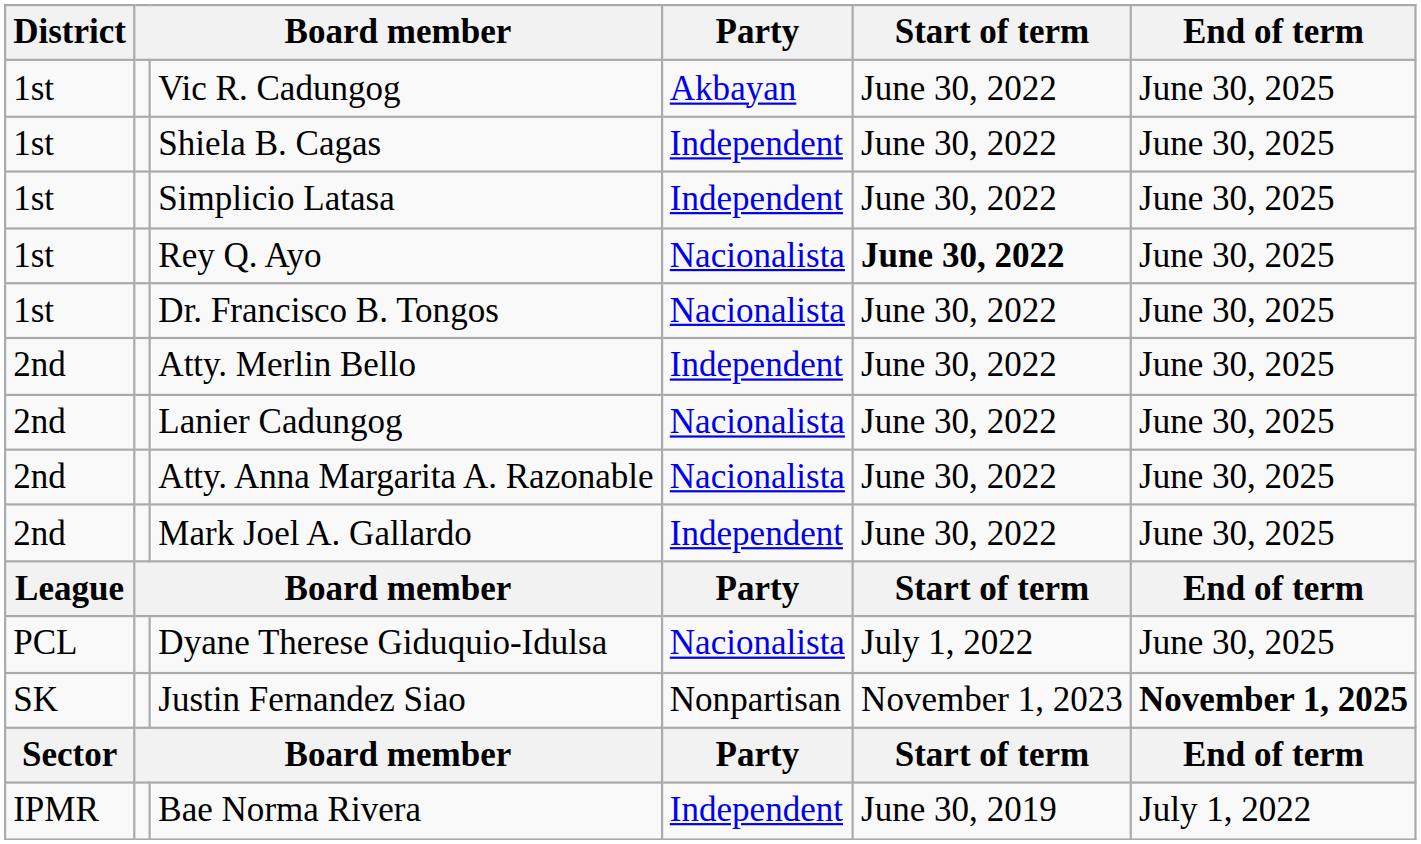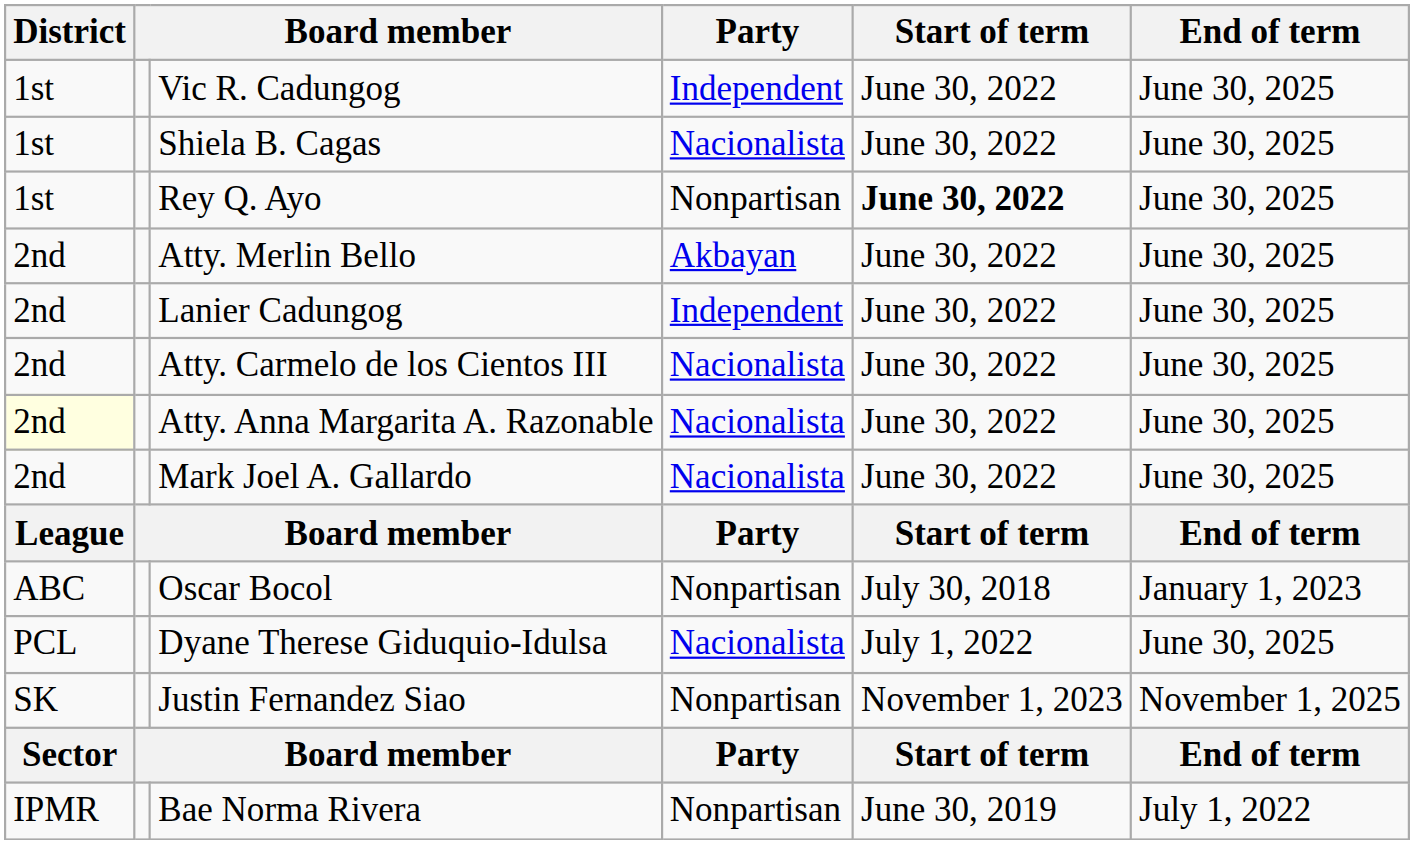Vic R. Cadungog | Party: Akbayan -> Independent
Shiela B. Cagas | Party: Independent -> Nacionalista
- row: 1st | Simplicio Latasa | Independent | June 30, 2022 | June 30, 2025
Rey Q. Ayo | Party: Nacionalista -> Nonpartisan
- row: 1st | Dr. Francisco B. Tongos | Nacionalista | June 30, 2022 | June 30, 2025
Atty. Merlin Bello | Party: Independent -> Akbayan
Lanier Cadungog | Party: Nacionalista -> Independent
+ row: 2nd | Atty. Carmelo de los Cientos III | Nacionalista | June 30, 2022 | June 30, 2025
Atty. Anna Margarita A. Razonable | District: no background -> lightyellow background
Mark Joel A. Gallardo | Party: Independent -> Nacionalista
+ row: ABC | Oscar Bocol | Nonpartisan | July 30, 2018 | January 1, 2023
Justin Fernandez Siao | End of term: bold -> normal
Bae Norma Rivera | Party: Independent -> Nonpartisan
